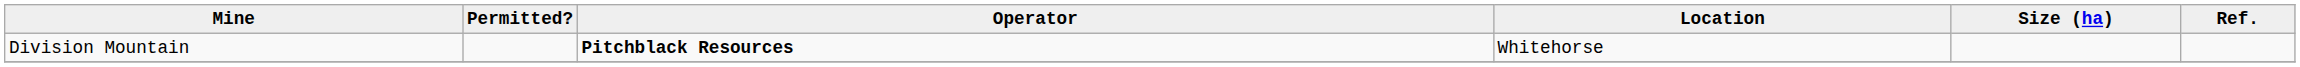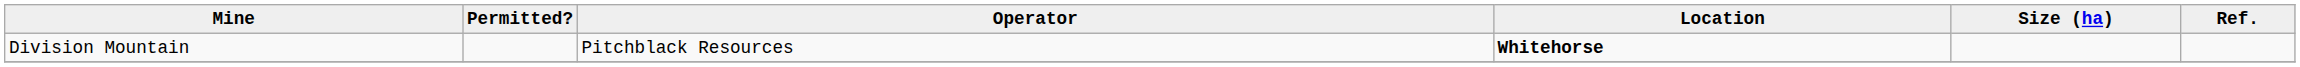Division Mountain | Operator: bold -> normal
Division Mountain | Location: normal -> bold
